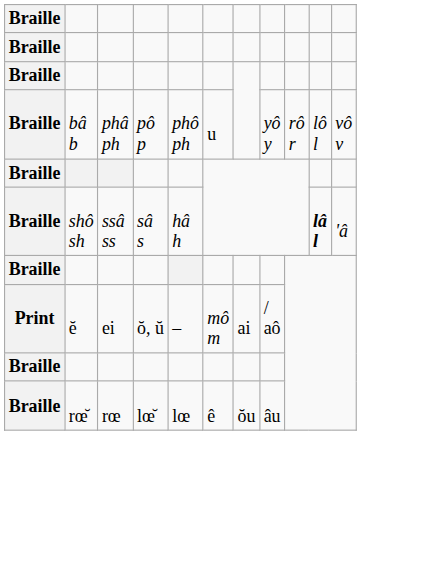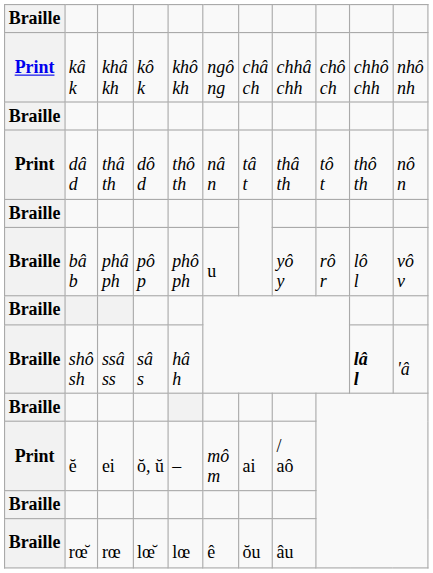+ row: Print | kâ k | khâ kh | kô k | khô kh | ngô ng | châ ch | chhâ chh | chô ch | chhô chh | nhô nh
+ row: Print | dâ d | thâ th | dô d | thô th | nâ n | tâ t | thâ th | tô t | thô th | nô n
